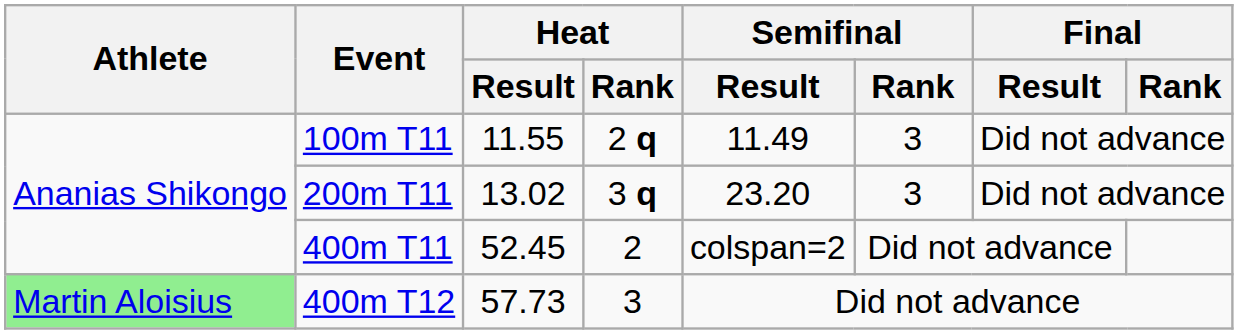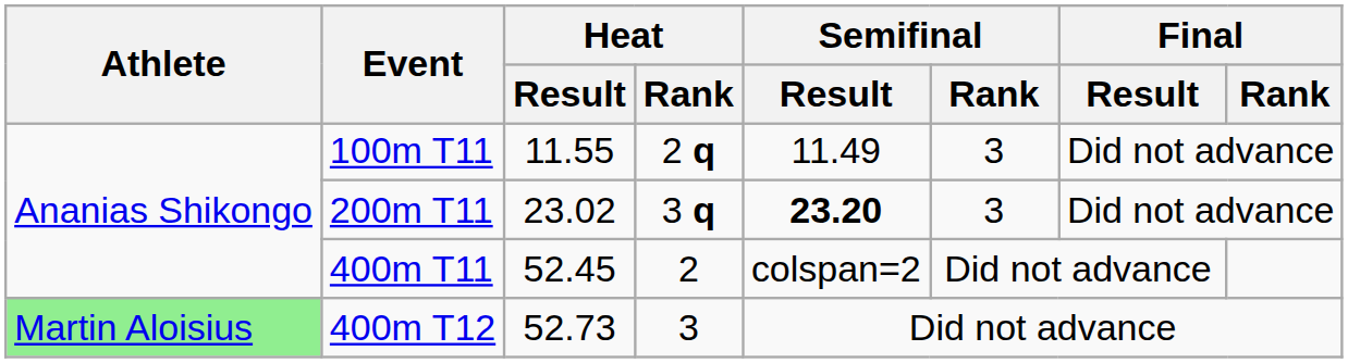200m T11 | Heat / Result: 13.02 -> 23.02
200m T11 | Semifinal / Result: normal -> bold
400m T12 | Heat / Result: 57.73 -> 52.73
